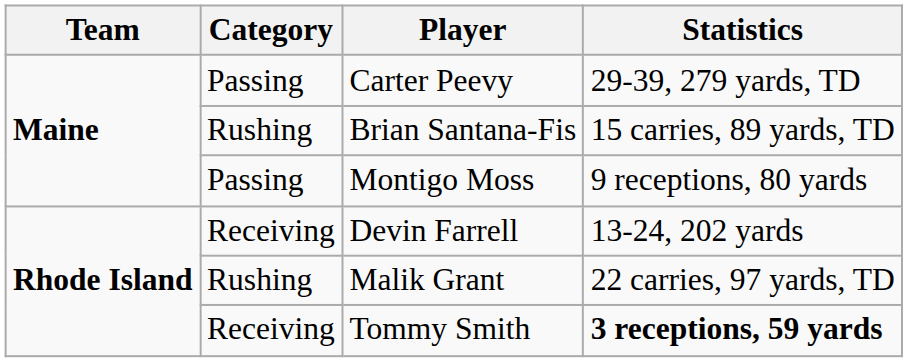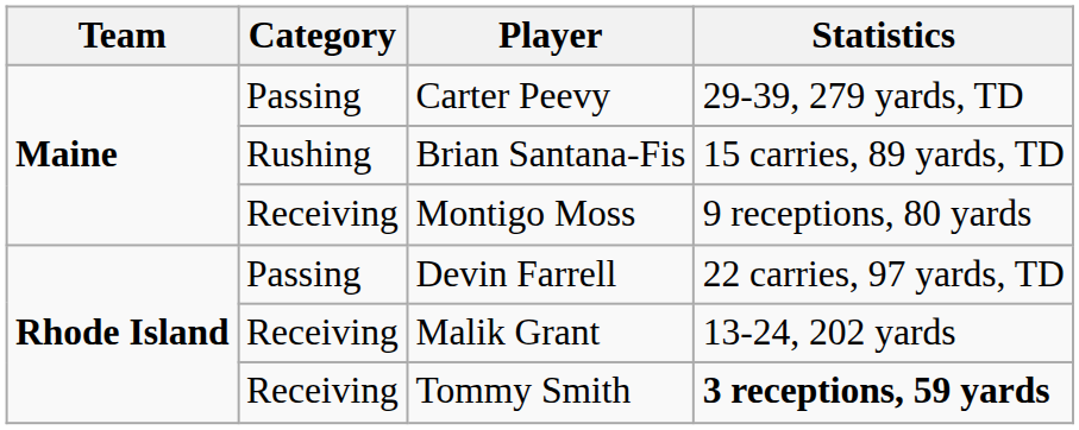Montigo Moss | Category: Passing -> Receiving
Devin Farrell | Category: Receiving -> Passing
Devin Farrell | Statistics: 13-24, 202 yards -> 22 carries, 97 yards, TD
Malik Grant | Category: Rushing -> Receiving
Malik Grant | Statistics: 22 carries, 97 yards, TD -> 13-24, 202 yards
